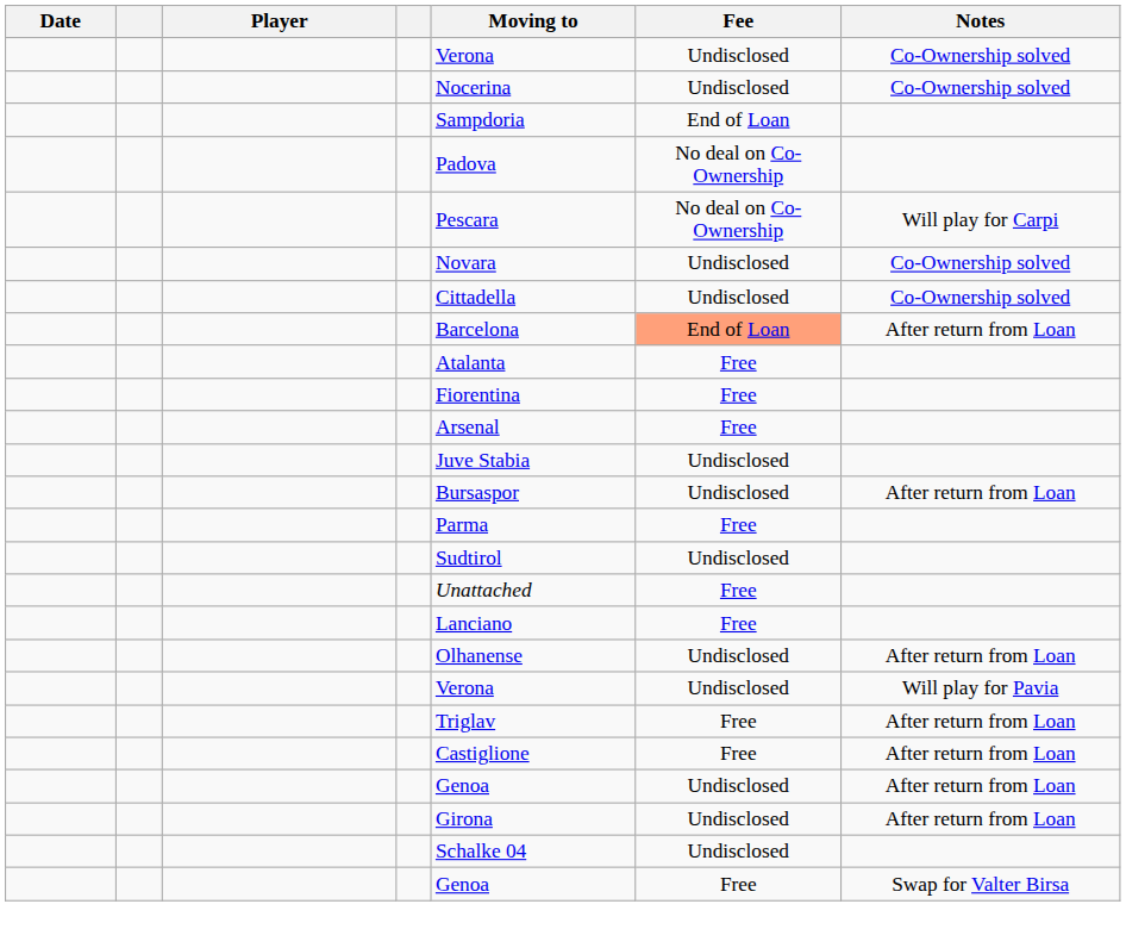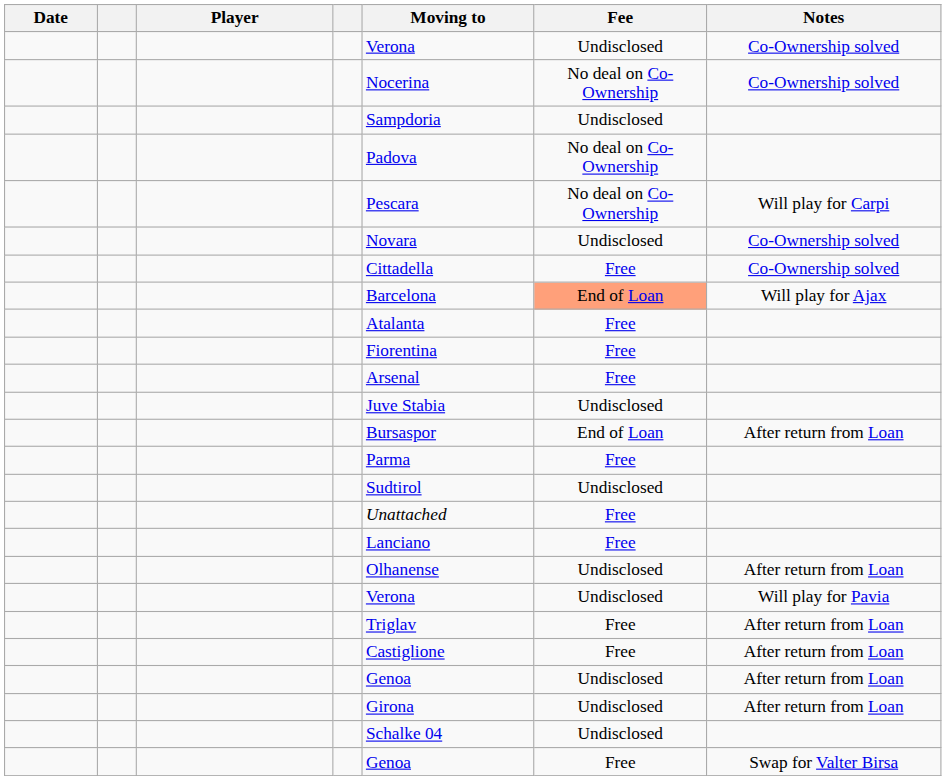row 3 | Fee: Undisclosed -> No deal on Co-Ownership
row 4 | Fee: End of Loan -> Undisclosed
row 8 | Fee: Undisclosed -> Free
row 9 | Notes: After return from Loan -> Will play for Ajax
row 14 | Fee: Undisclosed -> End of Loan
